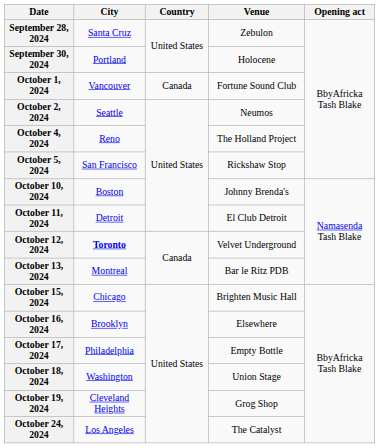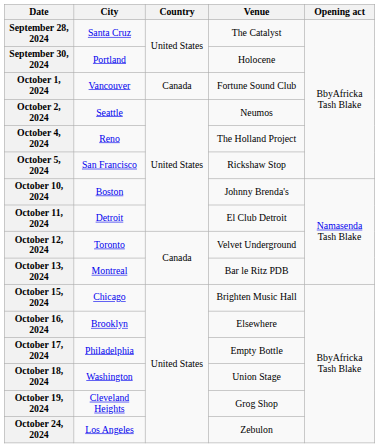September 28, 2024 | Venue: Zebulon -> The Catalyst
October 12, 2024 | City: bold -> normal
October 24, 2024 | Venue: The Catalyst -> Zebulon
